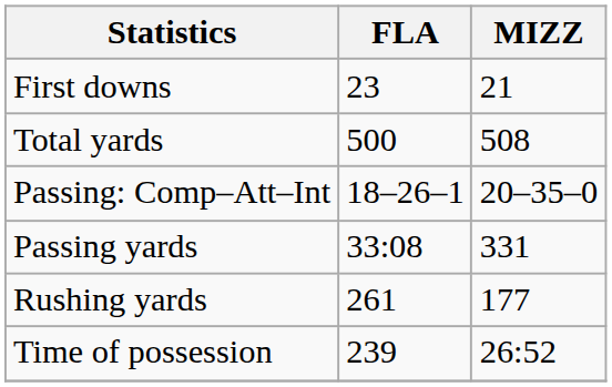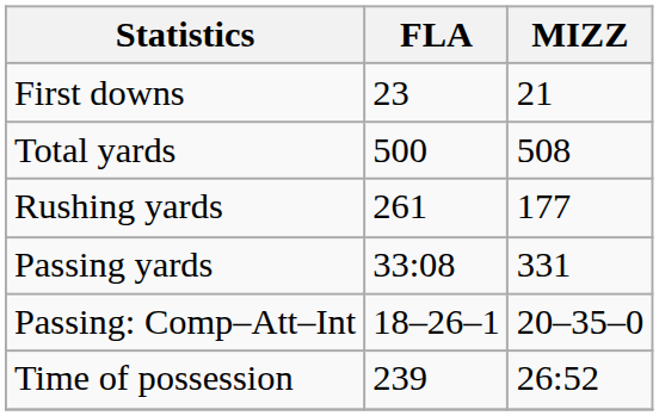rows swapped: Rushing yards <-> Passing: Comp–Att–Int
